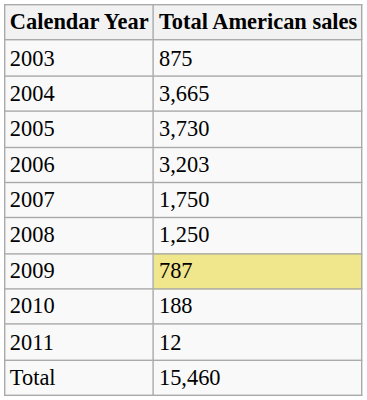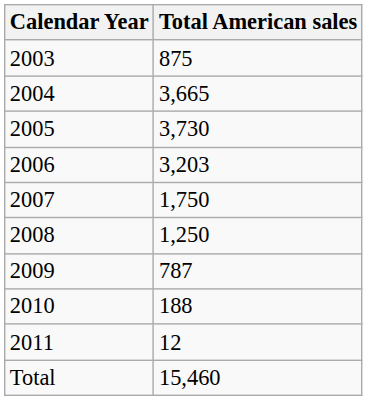2009 | Total American sales: khaki background -> no background
